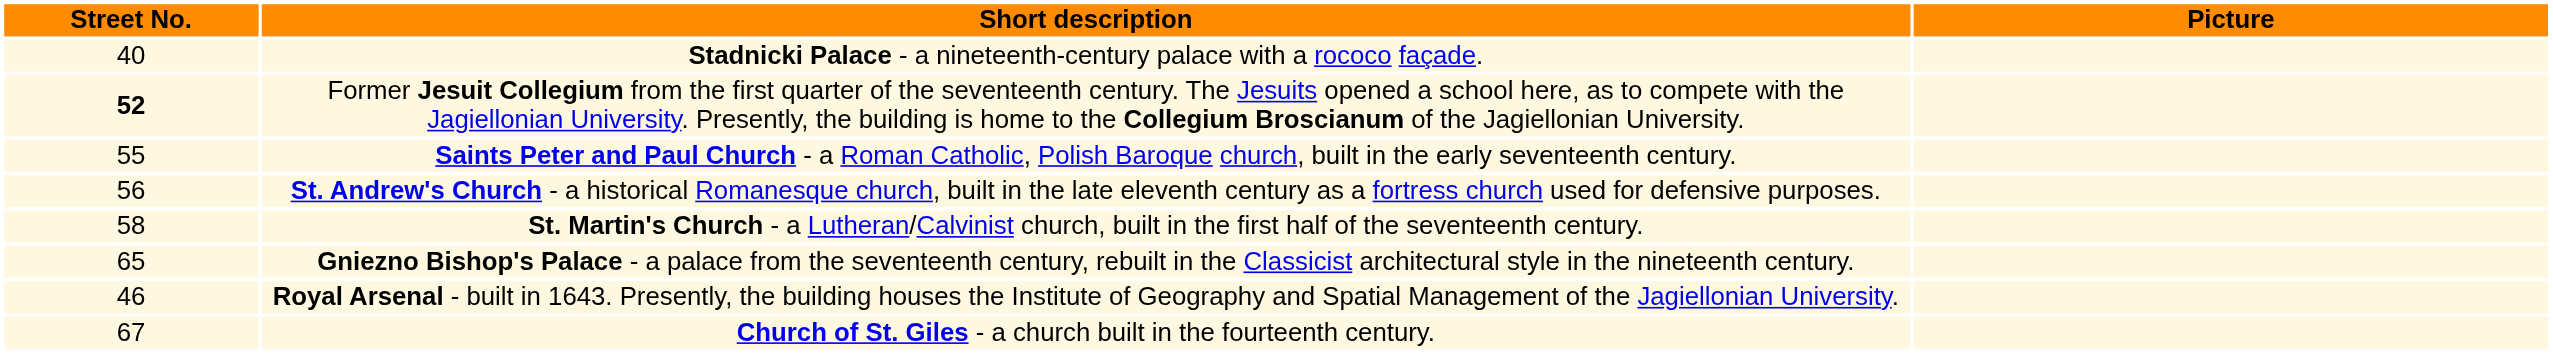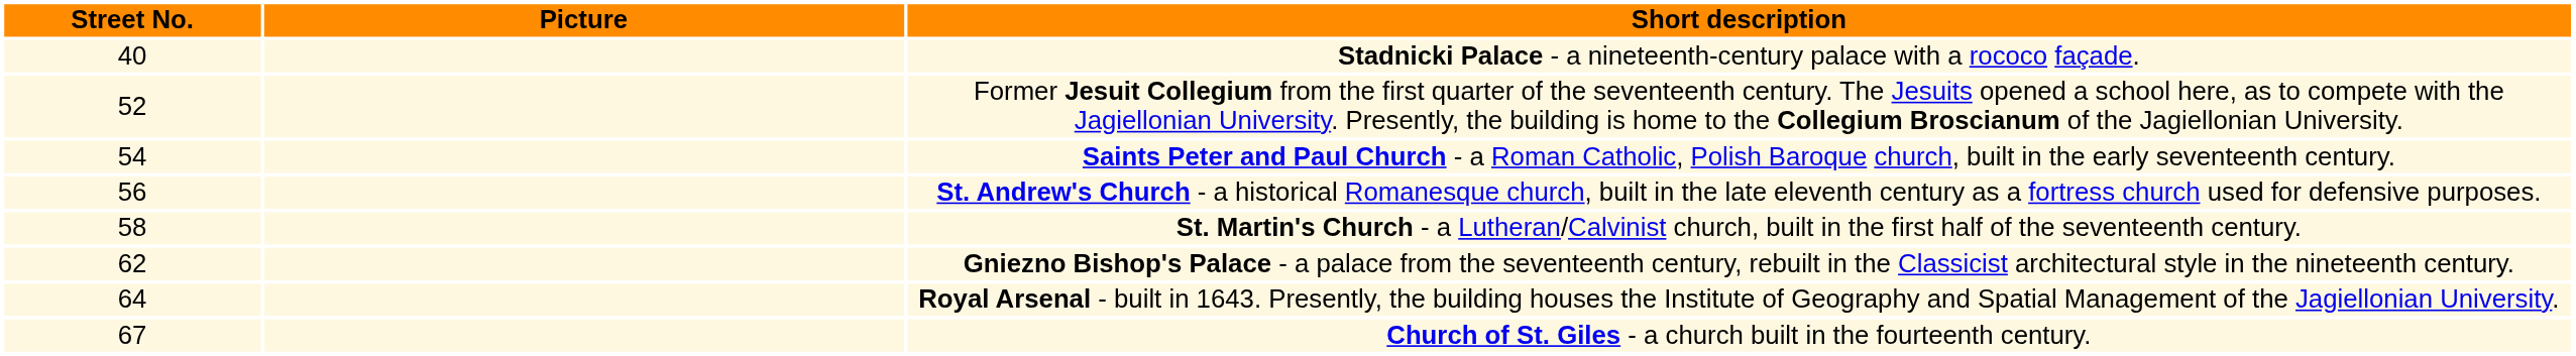columns swapped: Short description <-> Picture
row 3 | Street No.: bold -> normal
row 4 | Street No.: 55 -> 54
row 7 | Street No.: 65 -> 62
row 8 | Street No.: 46 -> 64
